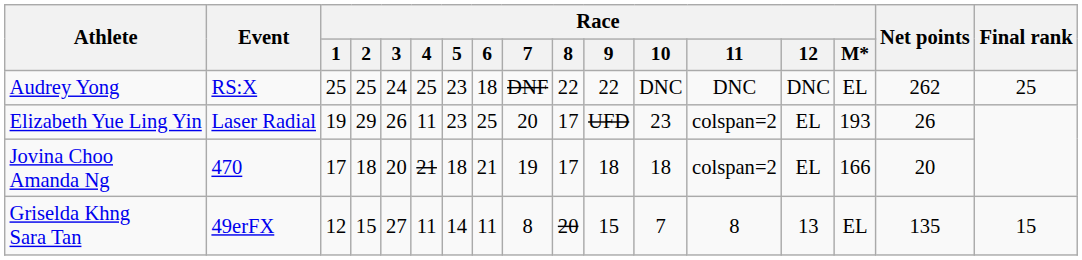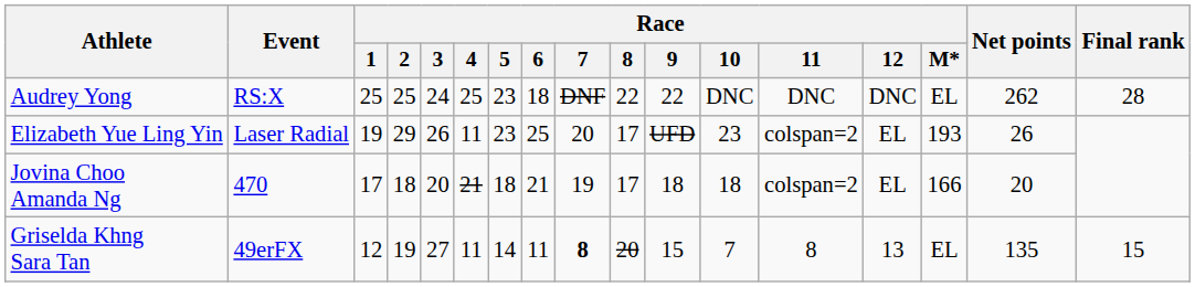Audrey Yong | Final rank: 25 -> 28
Griselda Khng Sara Tan | Race / 2: 15 -> 19
Griselda Khng Sara Tan | Race / 7: normal -> bold
